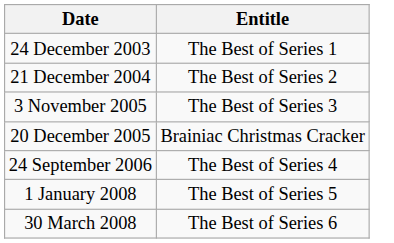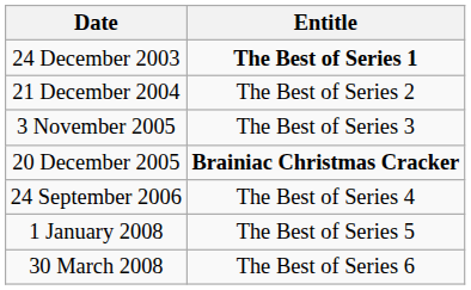24 December 2003 | Entitle: normal -> bold
20 December 2005 | Entitle: normal -> bold
